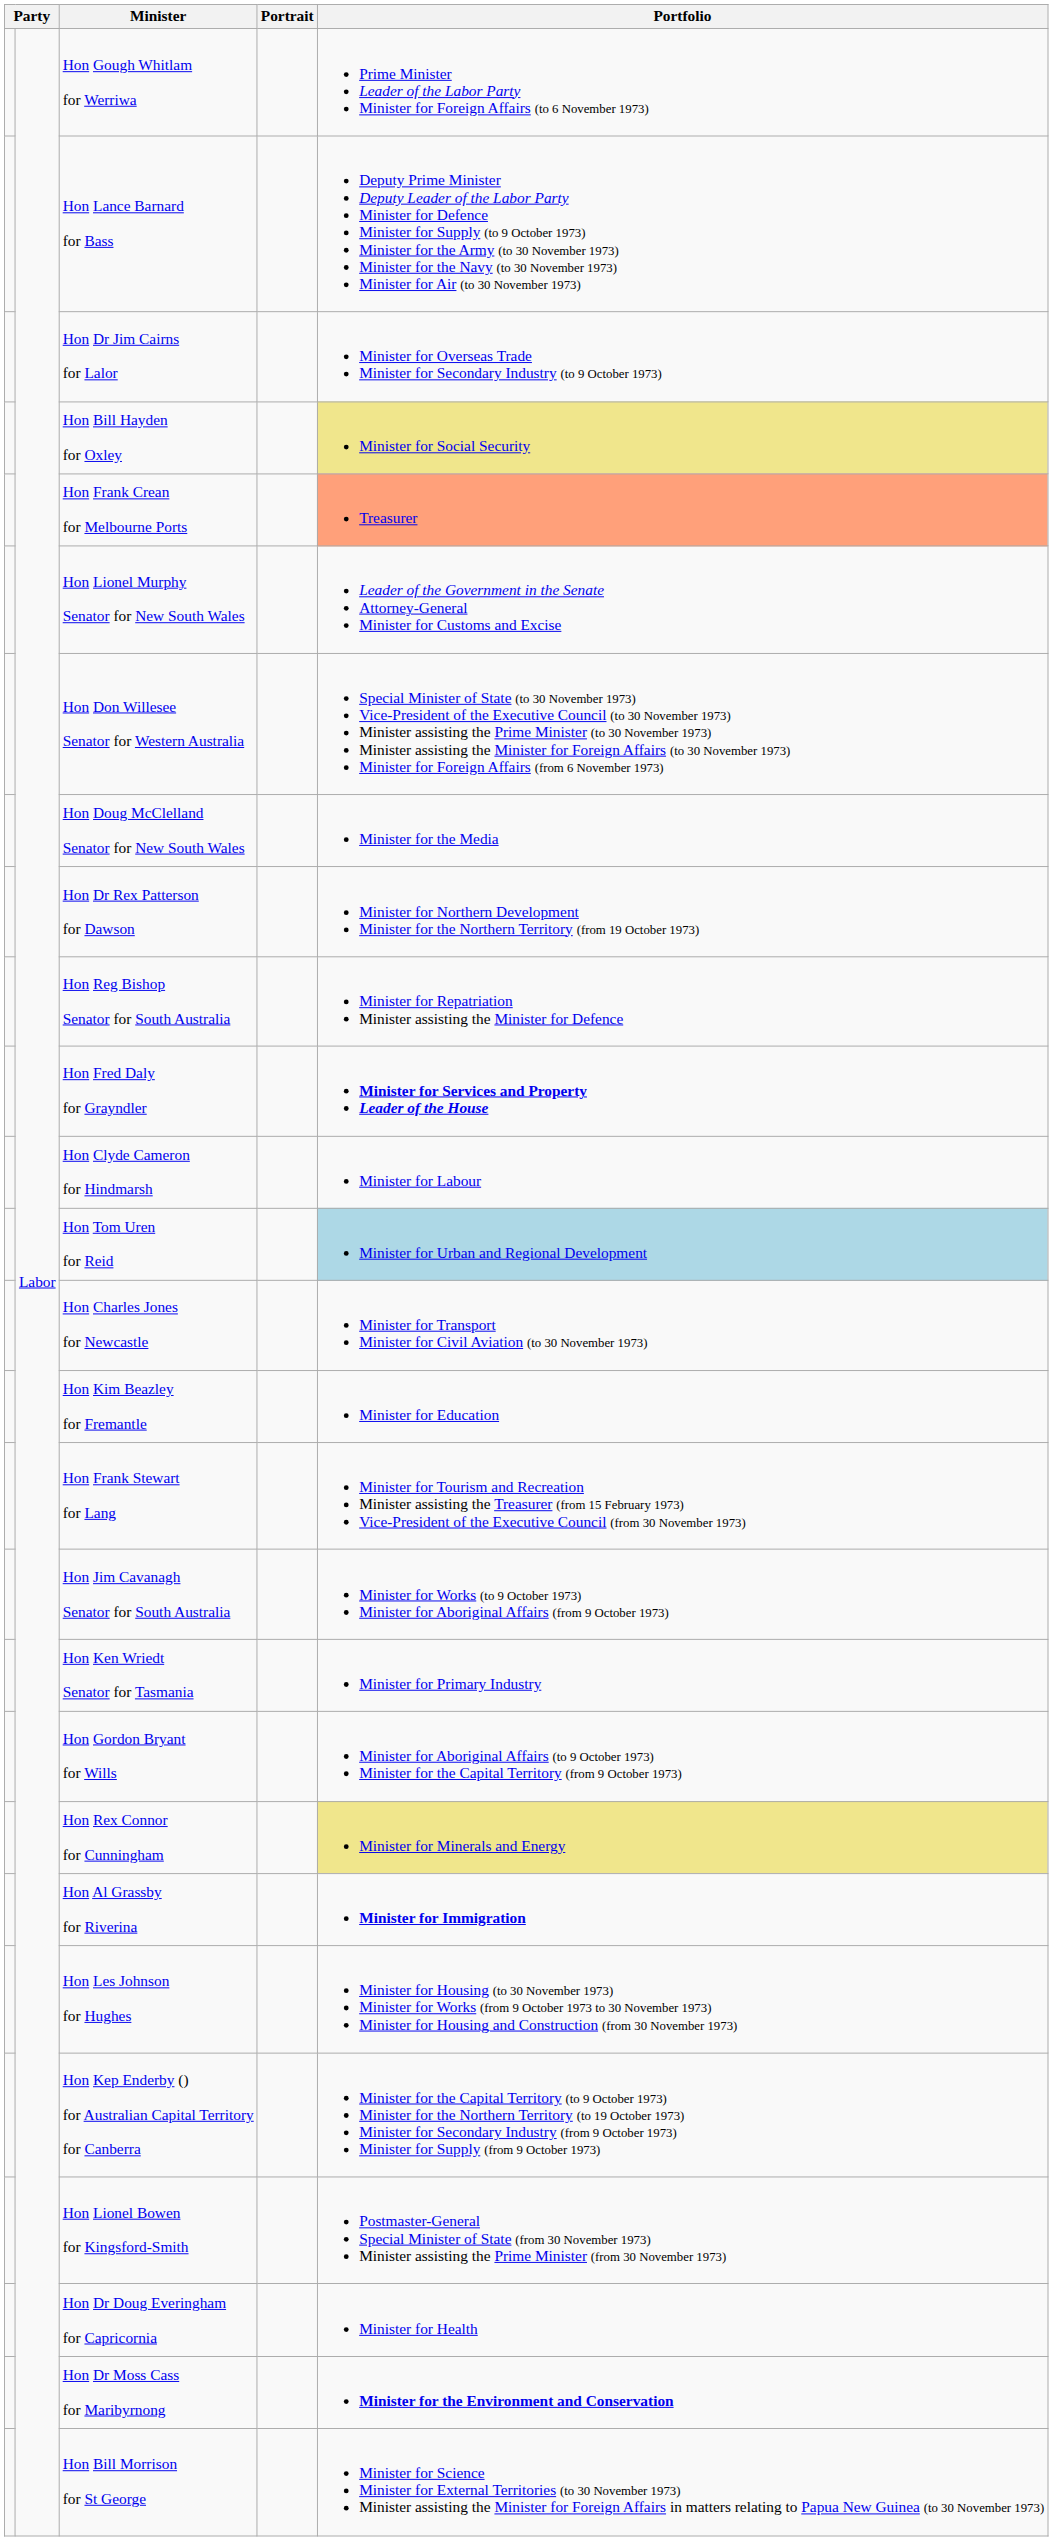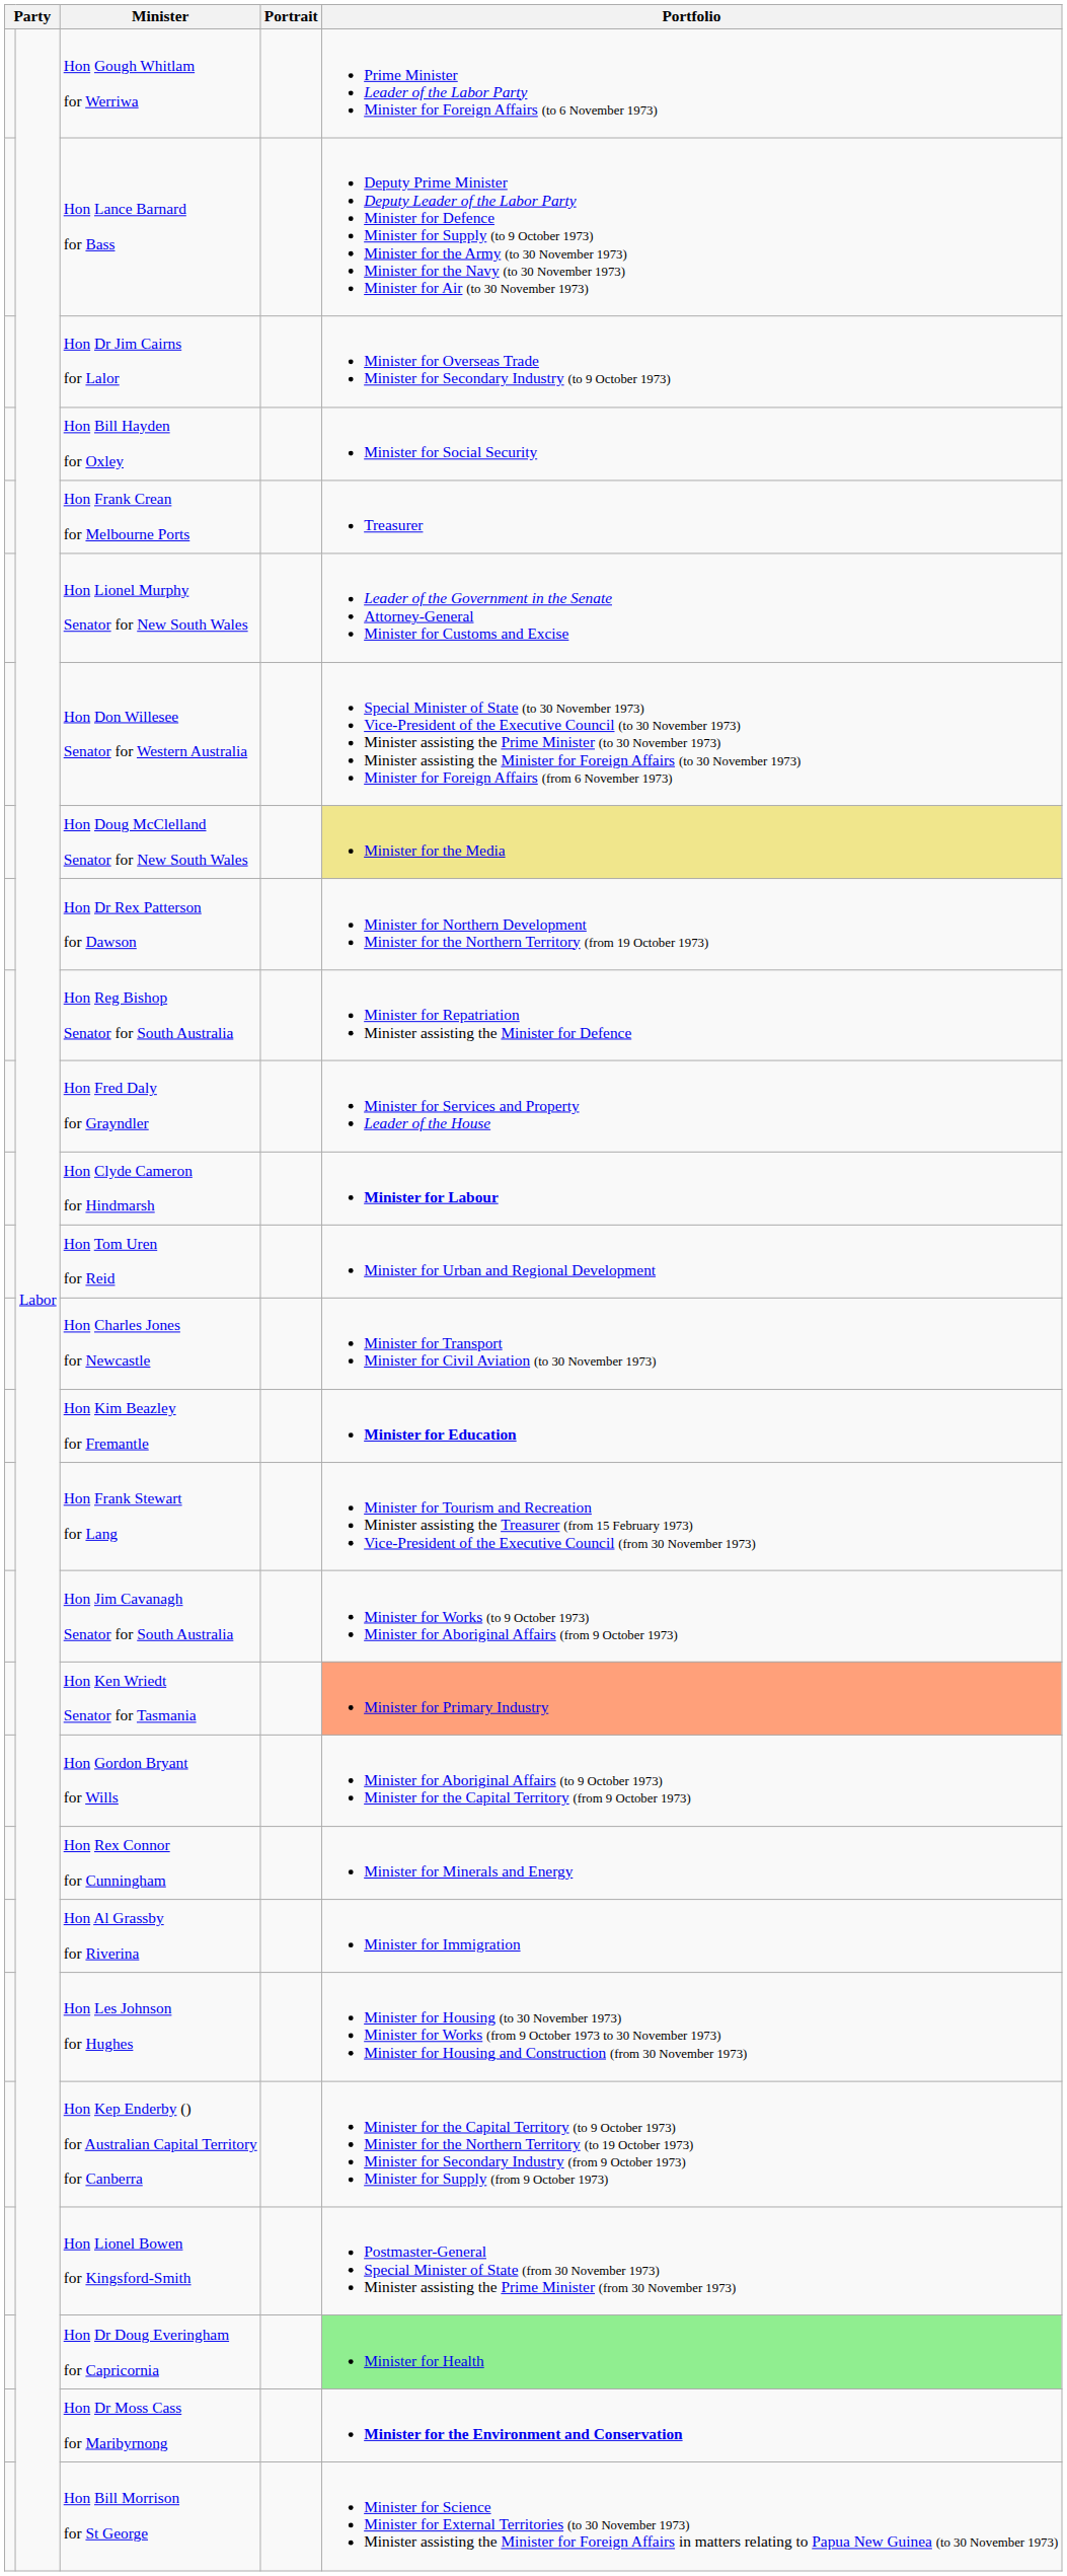Hon Bill Hayden for Oxley | Portfolio: khaki background -> no background
Hon Frank Crean for Melbourne Ports | Portfolio: lightsalmon background -> no background
Hon Doug McClelland Senator for New South Wales | Portfolio: no background -> khaki background
Hon Fred Daly for Grayndler | Portfolio: bold -> normal
Hon Clyde Cameron for Hindmarsh | Portfolio: normal -> bold
Hon Tom Uren for Reid | Portfolio: lightblue background -> no background
Hon Kim Beazley for Fremantle | Portfolio: normal -> bold
Hon Ken Wriedt Senator for Tasmania | Portfolio: no background -> lightsalmon background
Hon Rex Connor for Cunningham | Portfolio: khaki background -> no background
Hon Al Grassby for Riverina | Portfolio: bold -> normal
Hon Dr Doug Everingham for Capricornia | Portfolio: no background -> lightgreen background
